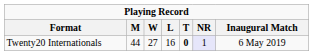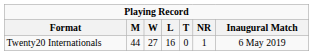Twenty20 Internationals | T: bold -> normal
Twenty20 Internationals | NR: lavender background -> no background
